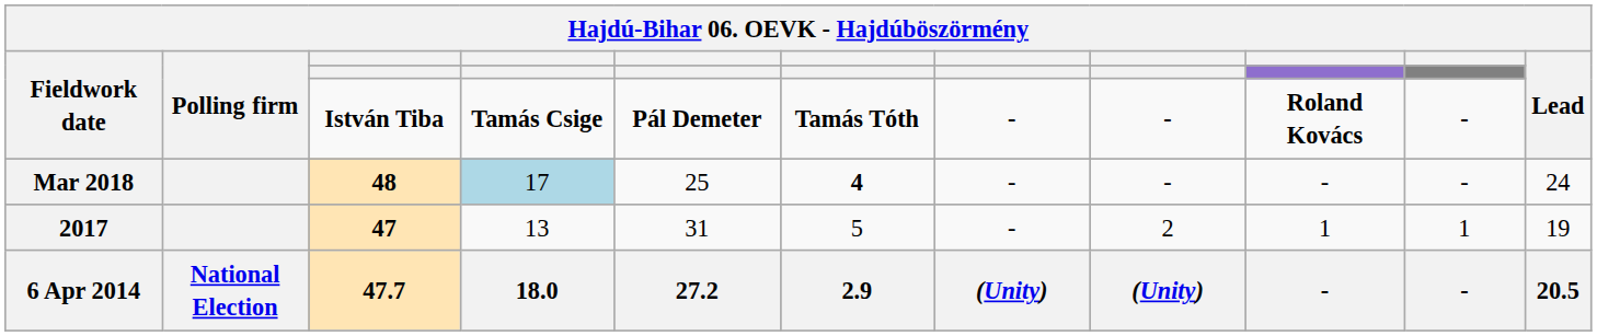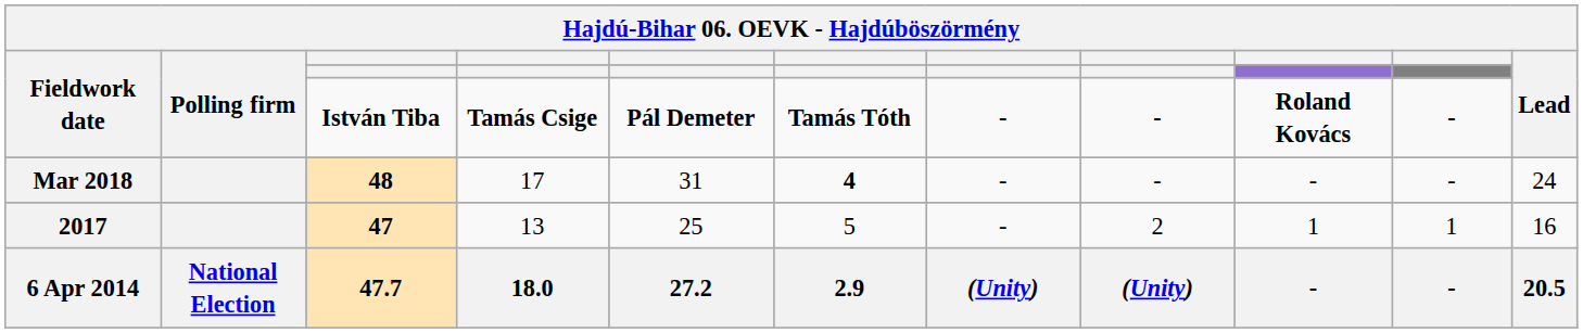Mar 2018 | column 4: lightblue background -> no background
Mar 2018 | column 5: 25 -> 31
2017 | column 5: 31 -> 25
2017 | Lead: 19 -> 16
